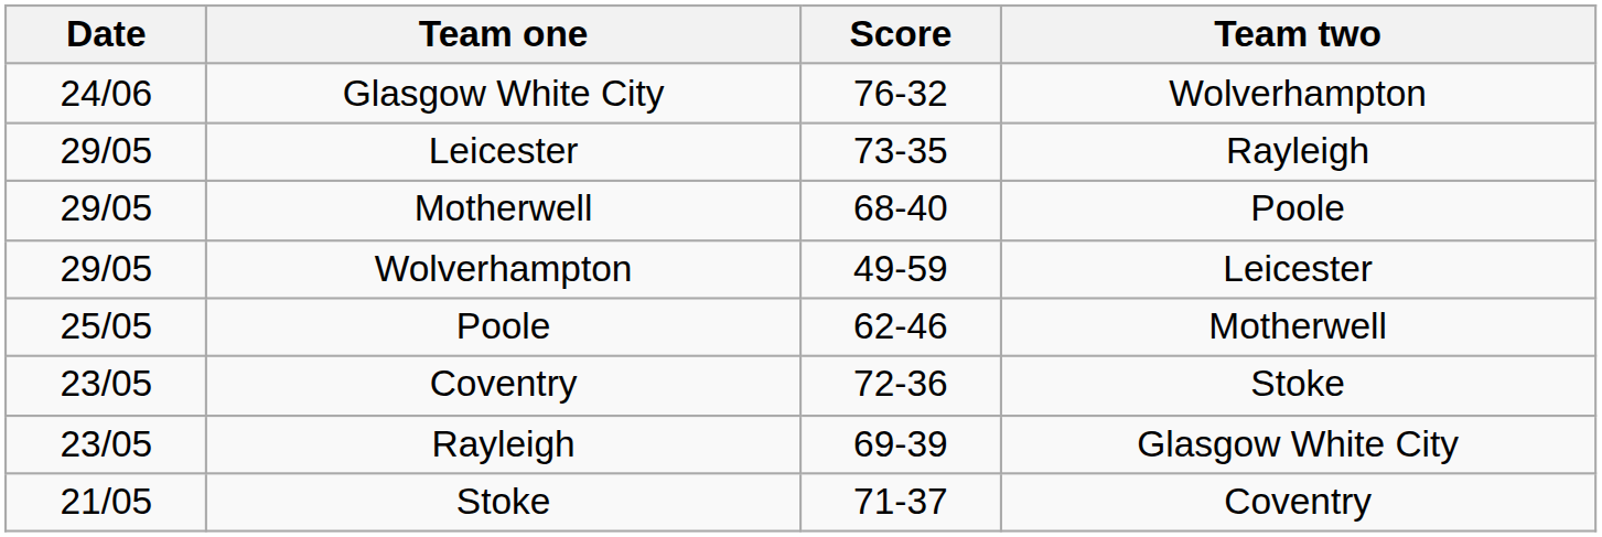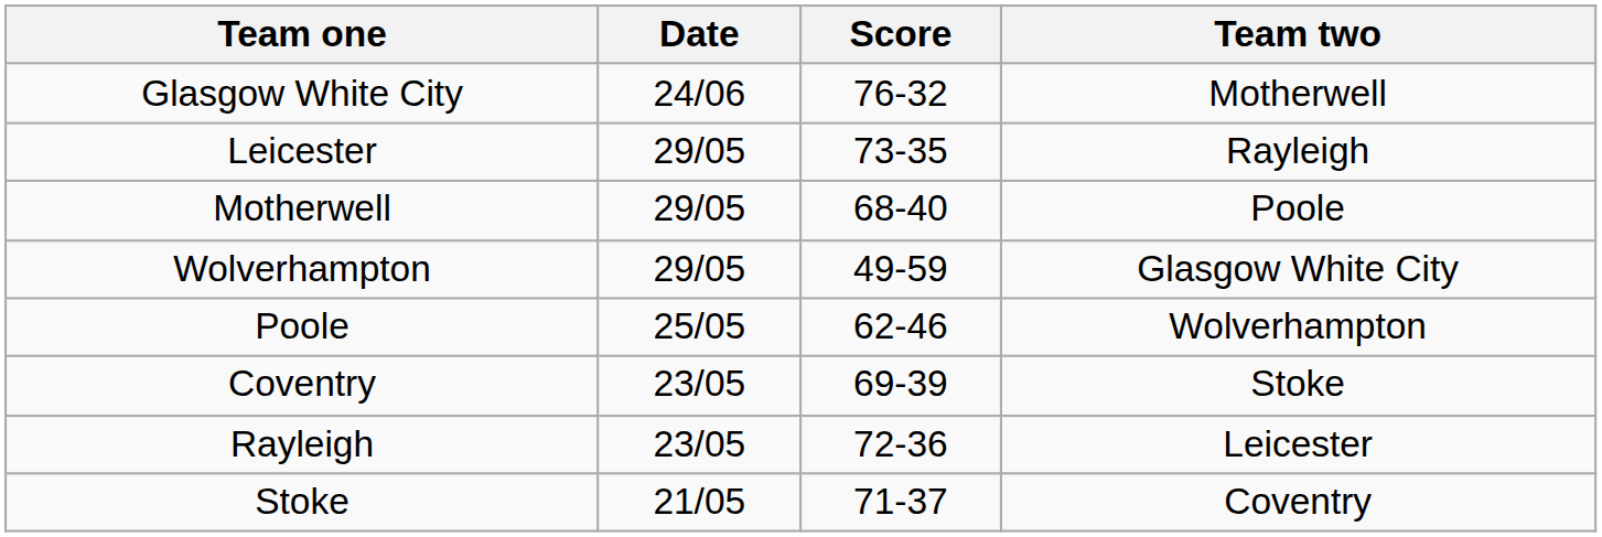columns swapped: Date <-> Team one
row 2 | Team two: Wolverhampton -> Motherwell
row 5 | Team two: Leicester -> Glasgow White City
row 6 | Team two: Motherwell -> Wolverhampton
row 7 | Score: 72-36 -> 69-39
row 8 | Score: 69-39 -> 72-36
row 8 | Team two: Glasgow White City -> Leicester
